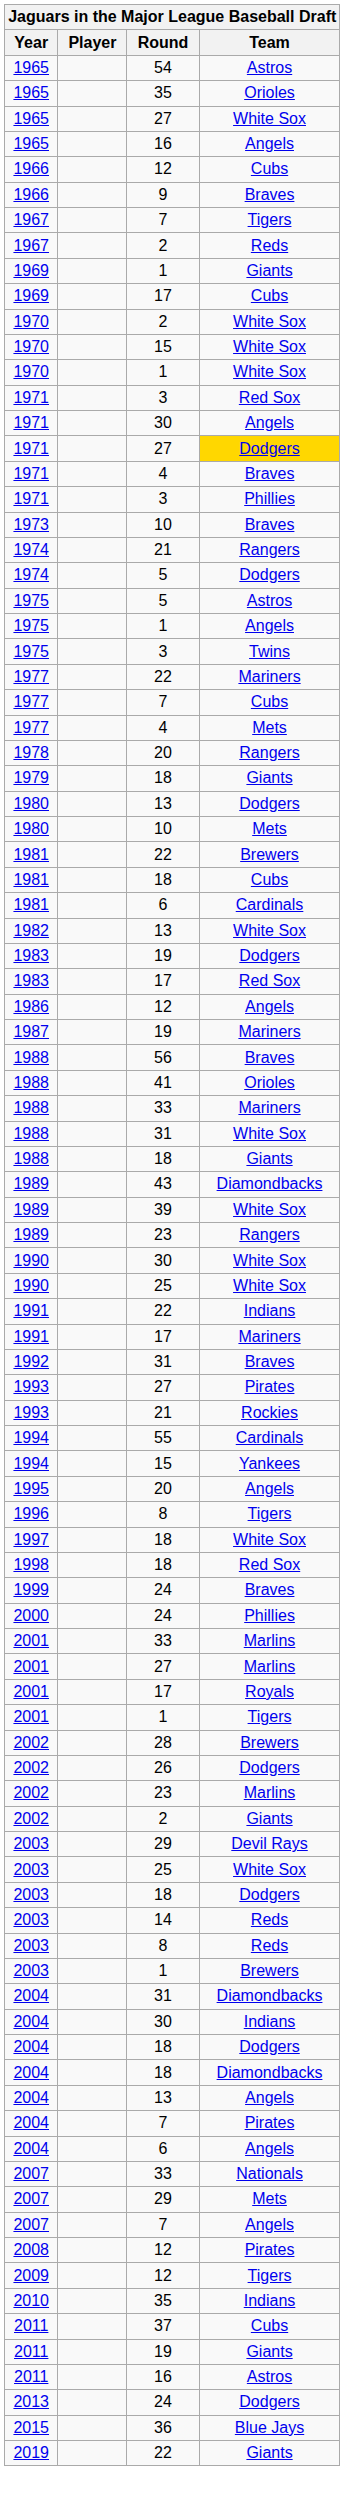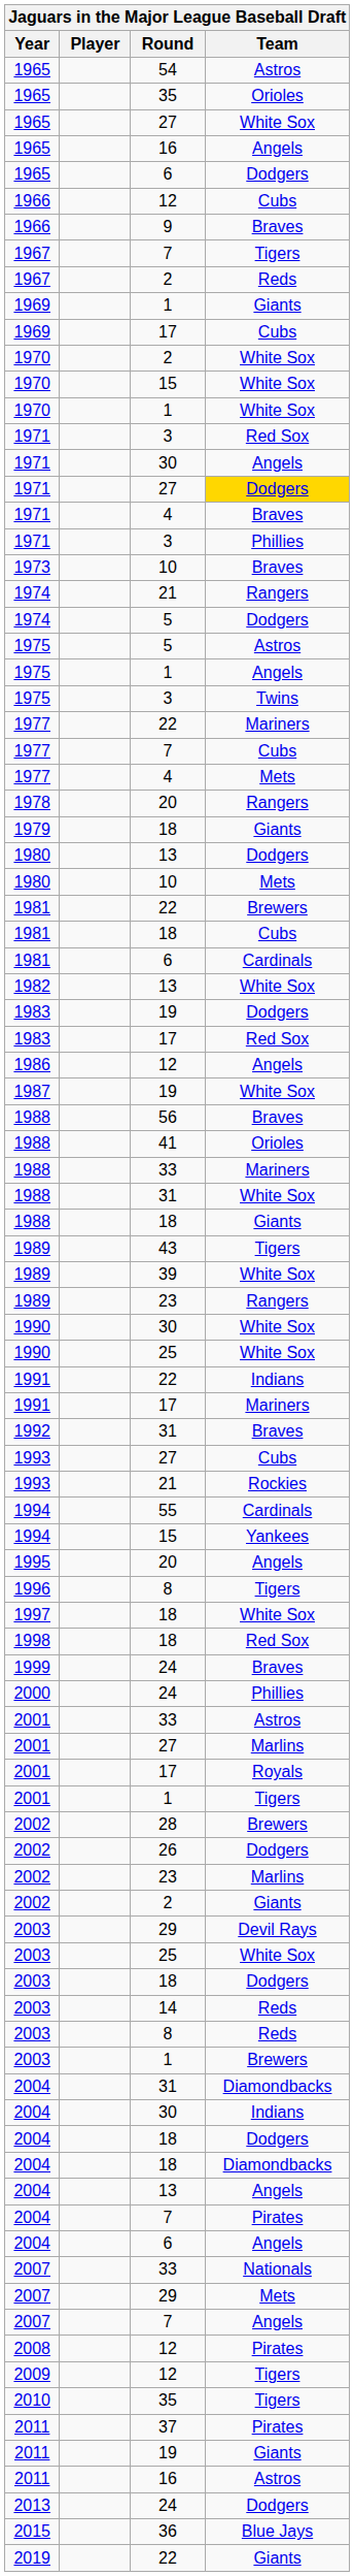+ row: 1965 | 6 | Dodgers
1987 | Team: Mariners -> White Sox
1989 / 43 | Team: Diamondbacks -> Tigers
1993 / 27 | Team: Pirates -> Cubs
2001 / 33 | Team: Marlins -> Astros
2010 | Team: Indians -> Tigers
2011 / 37 | Team: Cubs -> Pirates
